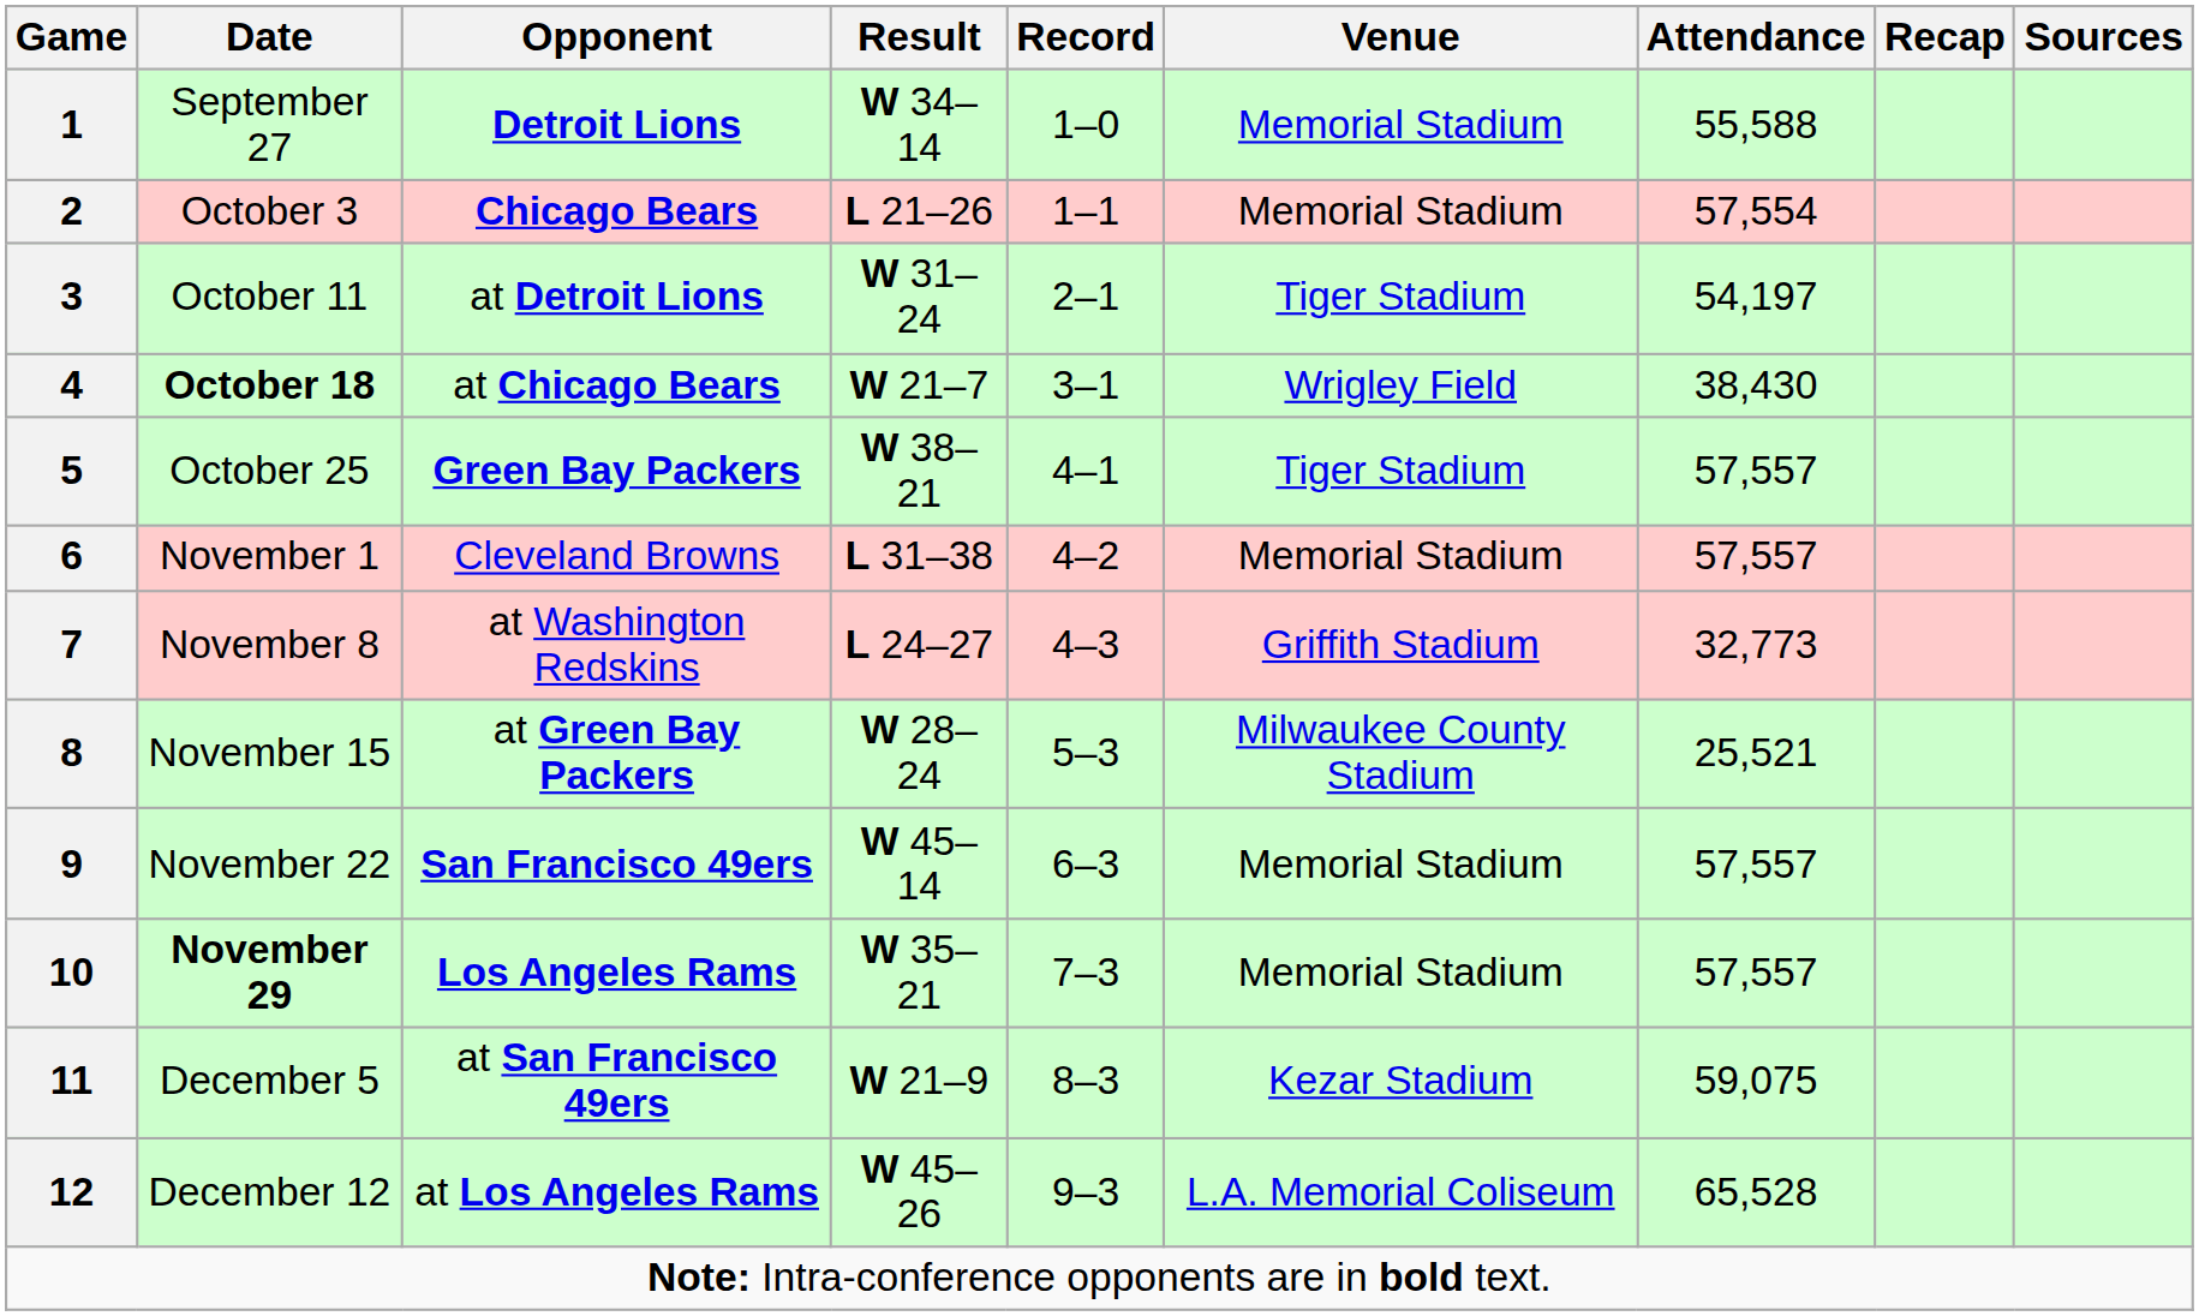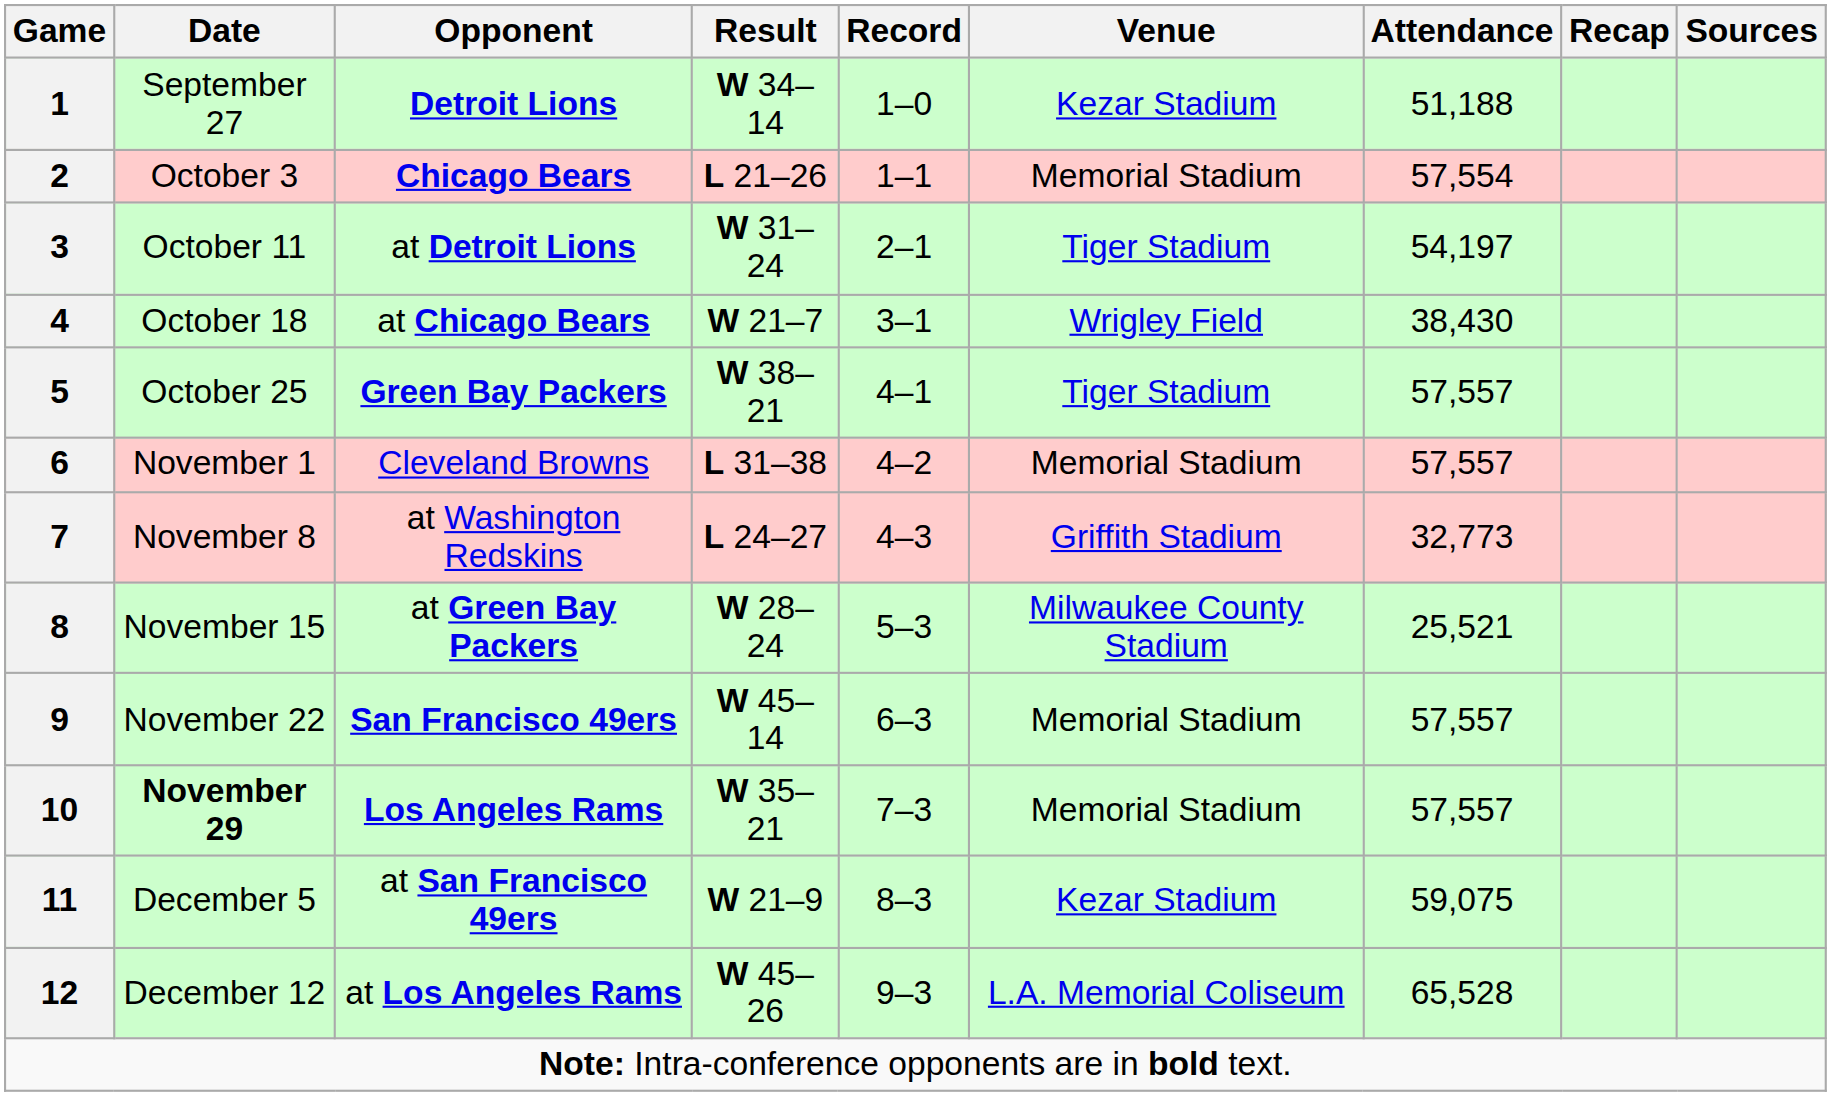1 | Venue: Memorial Stadium -> Kezar Stadium
1 | Attendance: 55,588 -> 51,188
4 | Date: bold -> normal
